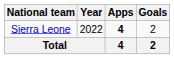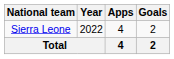Sierra Leone | Apps: bold -> normal
